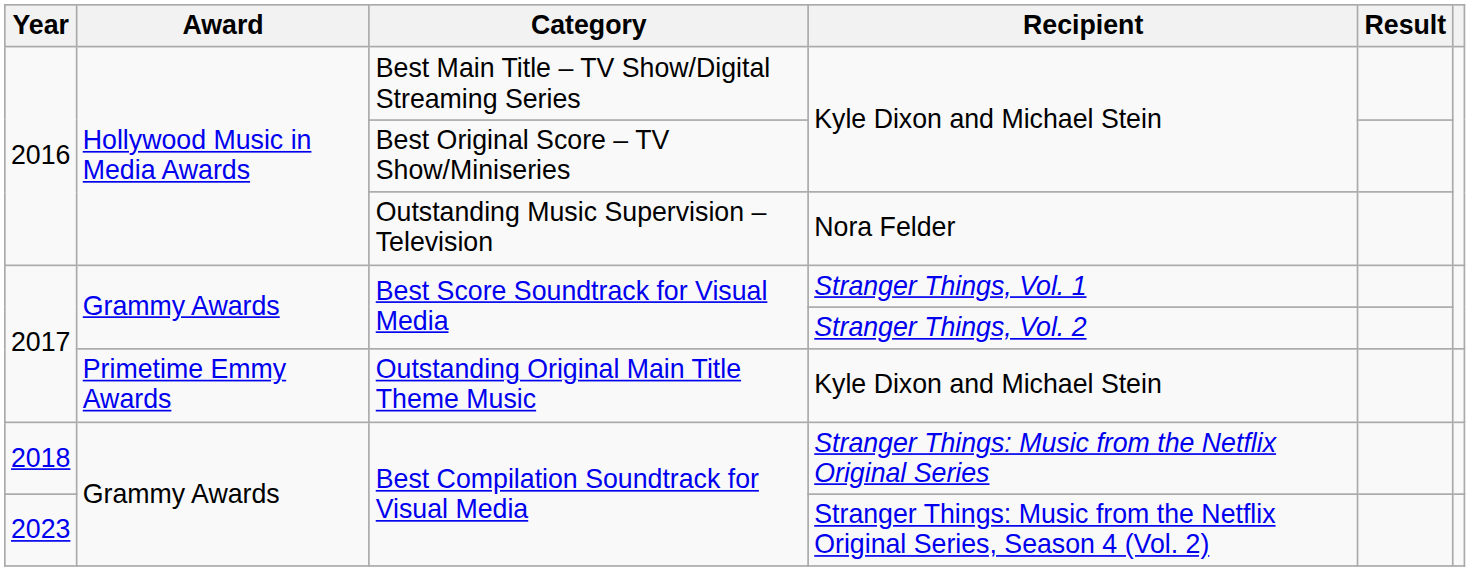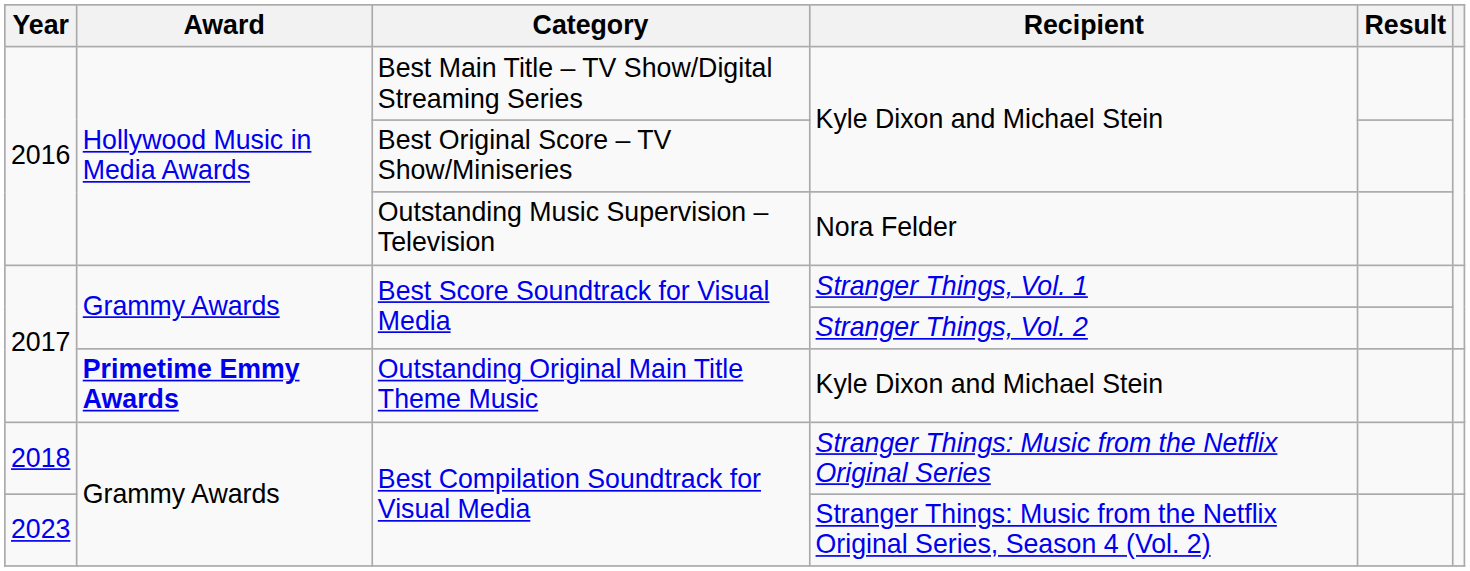Outstanding Original Main Title Theme Music | Award: normal -> bold
